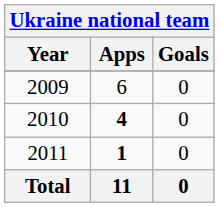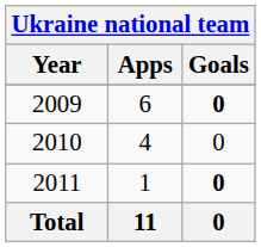2009 | Goals: normal -> bold
2010 | Apps: bold -> normal
2011 | Apps: bold -> normal
2011 | Goals: normal -> bold
